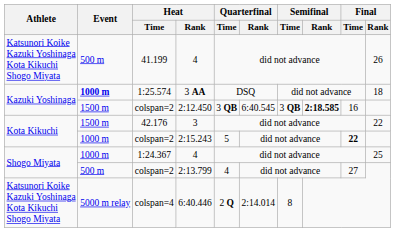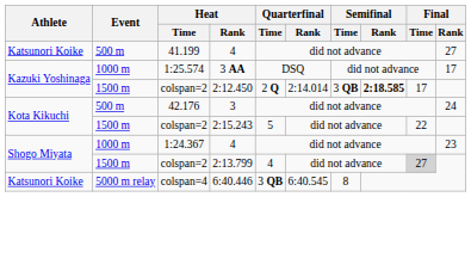41.199 / 4 | Athlete: Katsunori Koike Kazuki Yoshinaga Kota Kikuchi Shogo Miyata -> Katsunori Koike
41.199 / 4 | Final / Rank: 26 -> 27
3 AA | Event: bold -> normal
3 AA | Final / Rank: 18 -> 17
2:12.450 | Quarterfinal / Time: 3 QB -> 2 Q
2:12.450 | Quarterfinal / Rank: 6:40.545 -> 2:14.014
2:12.450 | Final / Time: 16 -> 17
3 | Event: 1500 m -> 500 m
3 | Final / Rank: 22 -> 24
2:15.243 | Event: 1000 m -> 1500 m
2:15.243 | Final / Time: bold -> normal
1:24.367 / 4 | Final / Rank: 25 -> 23
2:13.799 | Event: 500 m -> 1500 m
2:13.799 | Final / Time: no background -> lightgrey background
6:40.446 | Athlete: Katsunori Koike Kazuki Yoshinaga Kota Kikuchi Shogo Miyata -> Katsunori Koike
6:40.446 | Quarterfinal / Time: 2 Q -> 3 QB
6:40.446 | Quarterfinal / Rank: 2:14.014 -> 6:40.545
